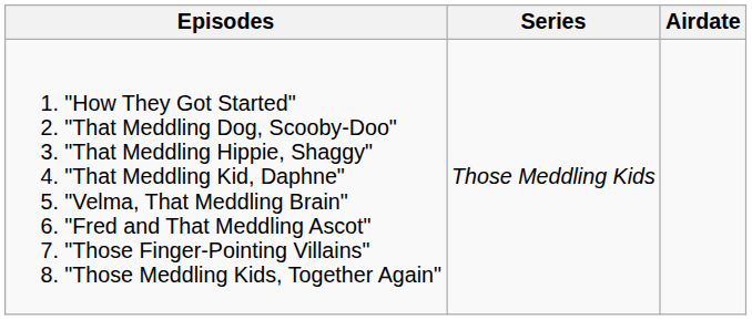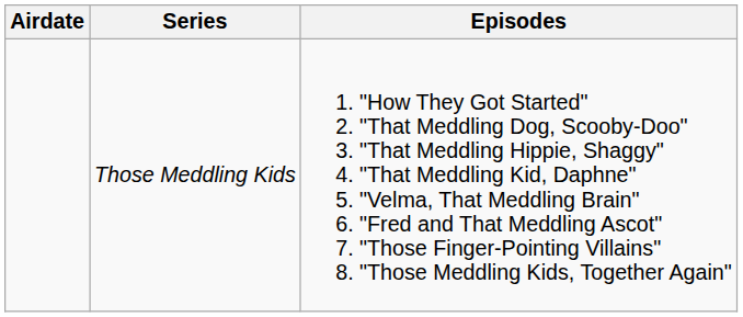columns swapped: Airdate <-> Episodes
